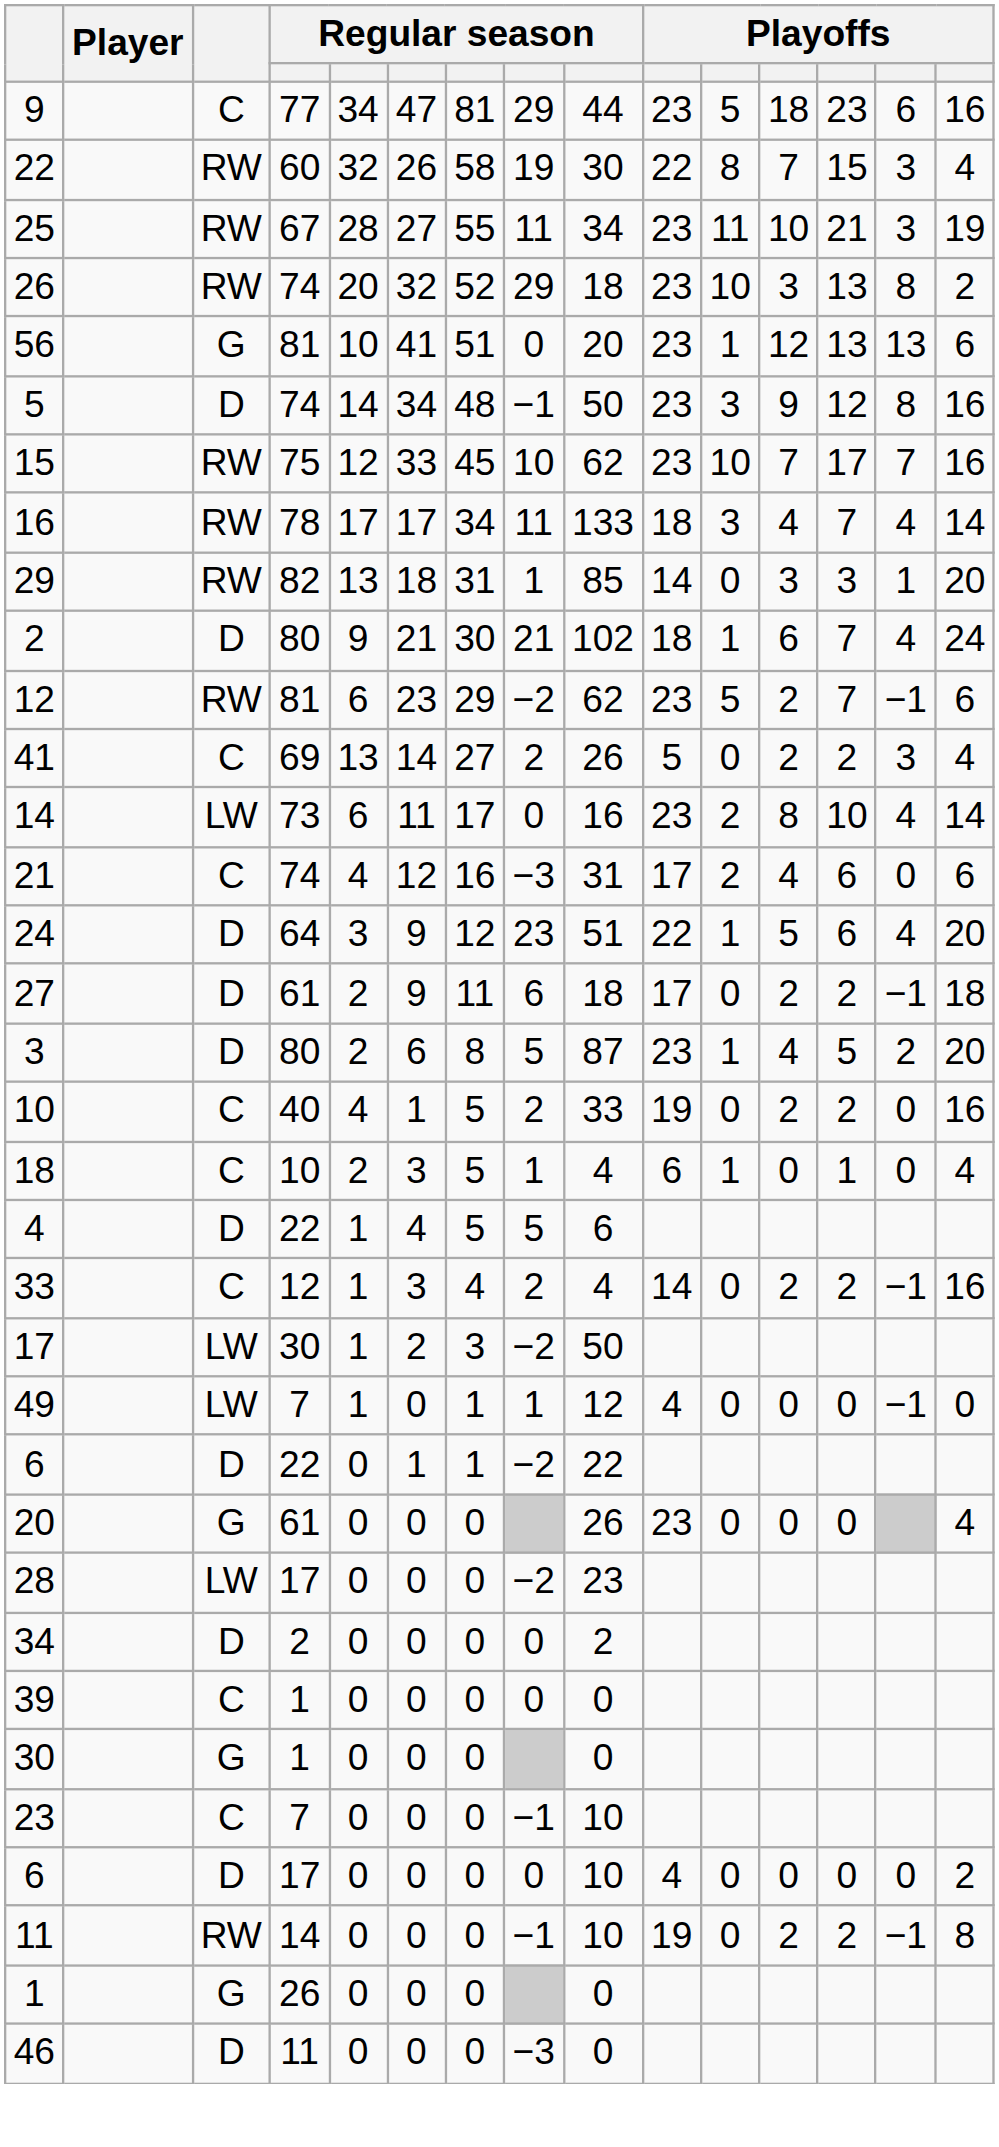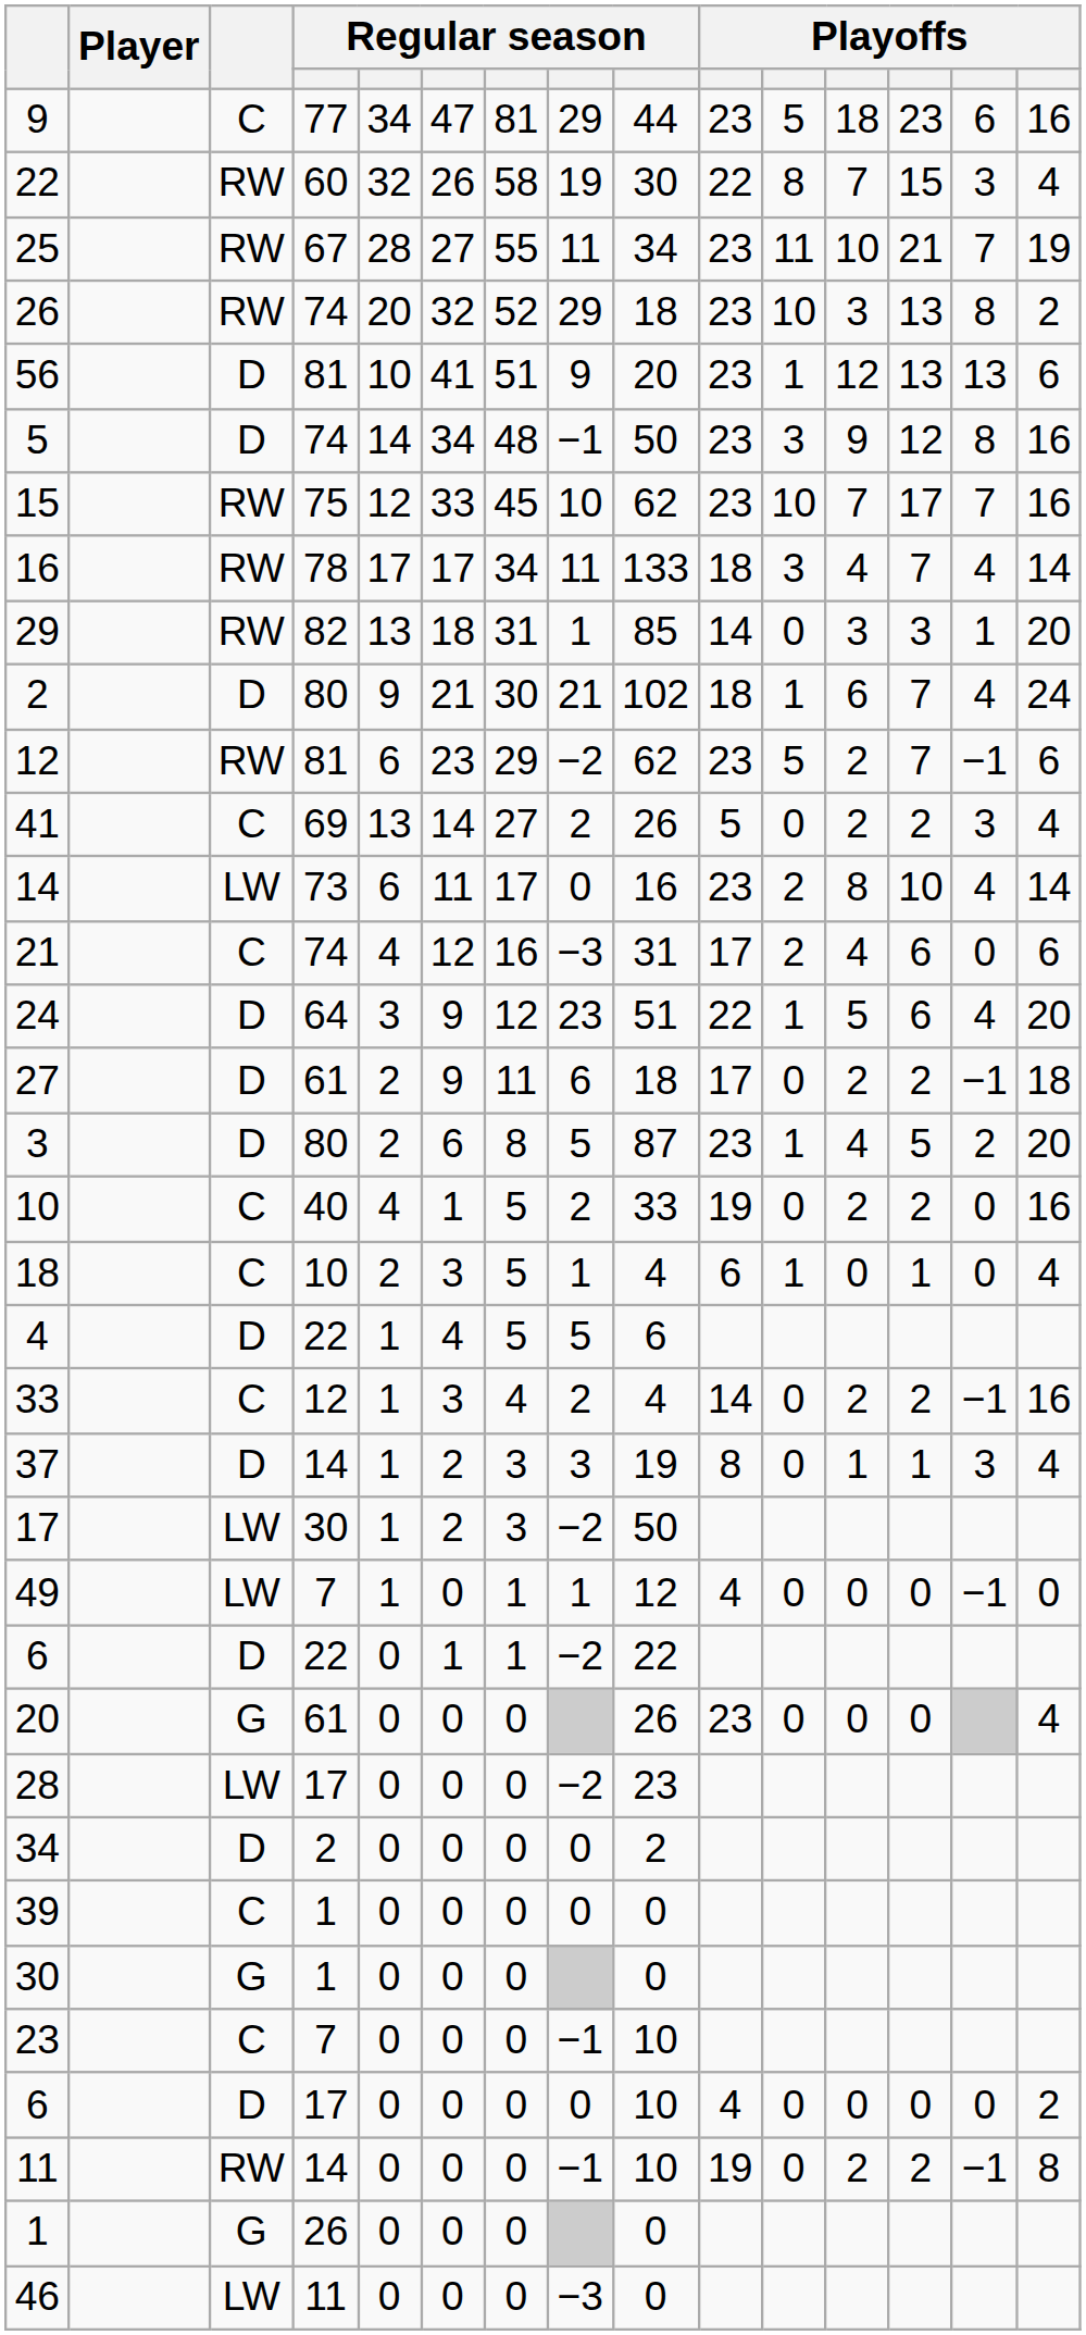25 | column 14: 3 -> 7
56 | column 3: G -> D
56 | column 8: 0 -> 9
+ row: 37 | D | 14 | 1 | 2 | 3 | 3 | 19 | 8 | 0 | 1 | 1 | 3 | 4
46 | column 3: D -> LW
